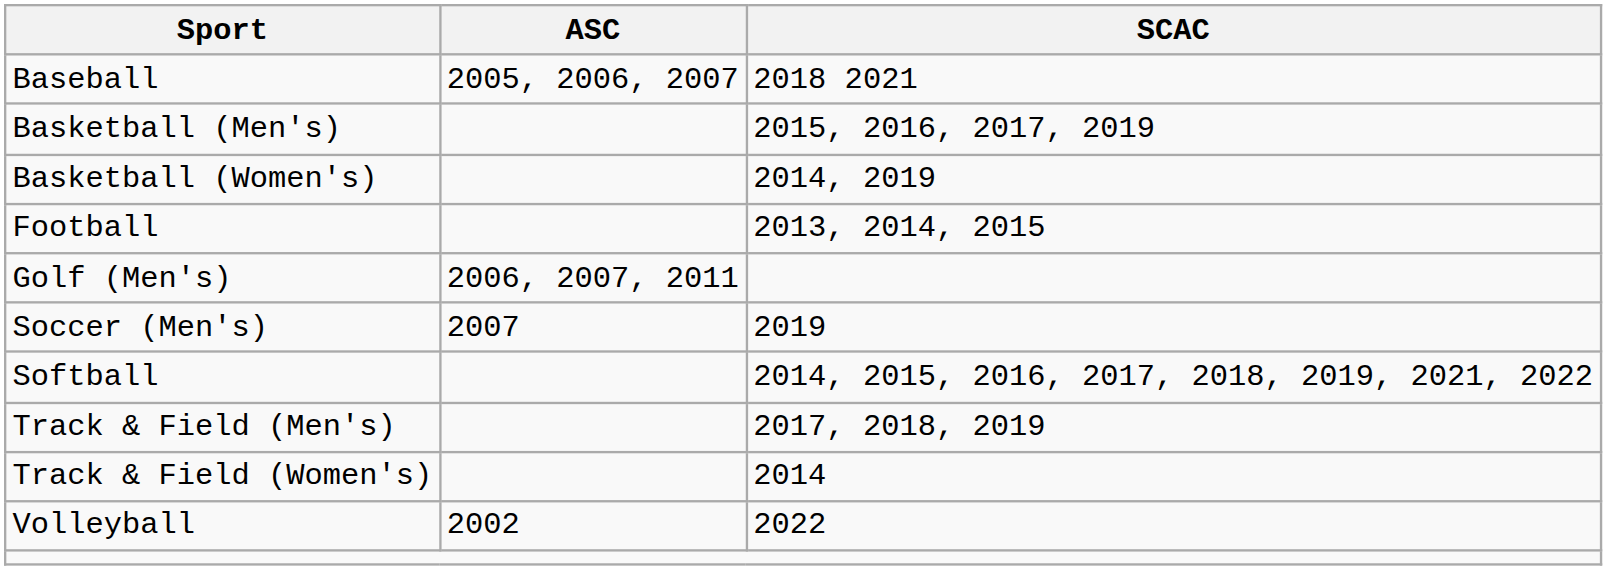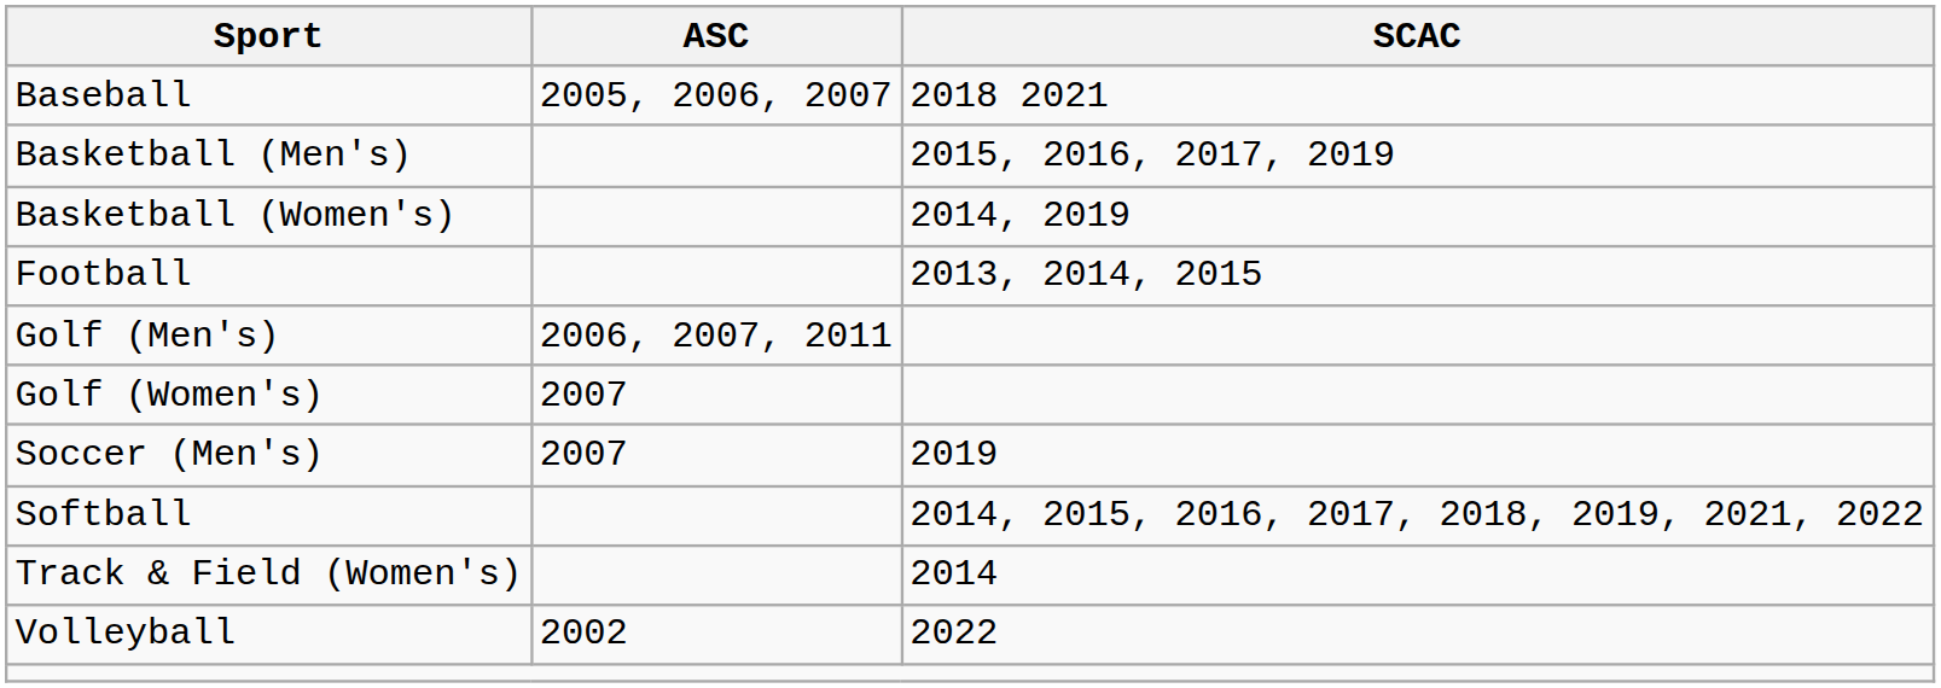+ row: Golf (Women's) | 2007
- row: Track & Field (Men's) | 2017, 2018, 2019
